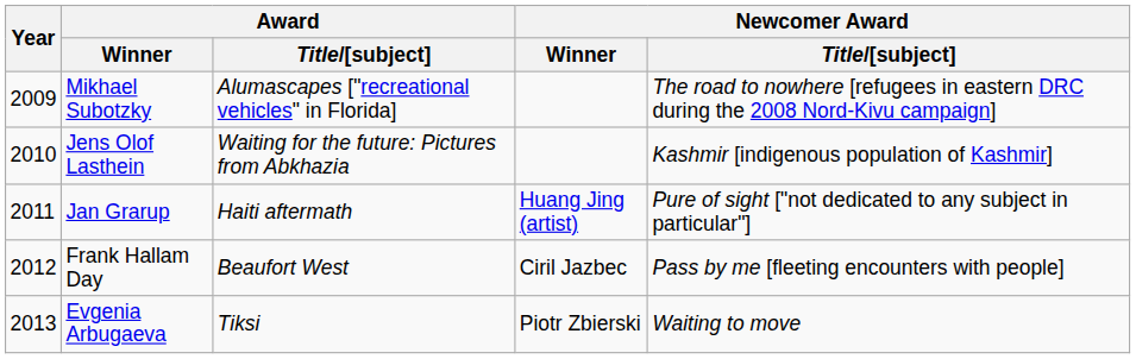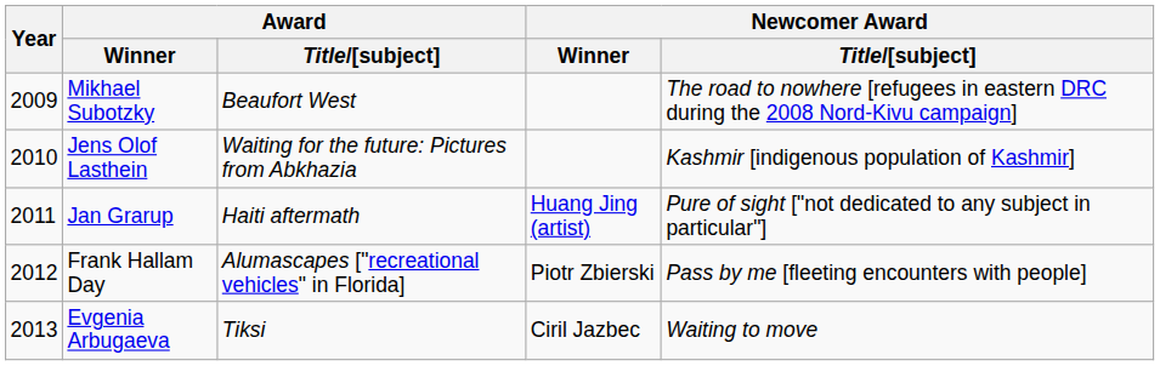Mikhael Subotzky | Award / Title/[subject]: Alumascapes ["recreational vehicles" in Florida] -> Beaufort West
Frank Hallam Day | Award / Title/[subject]: Beaufort West -> Alumascapes ["recreational vehicles" in Florida]
Frank Hallam Day | Newcomer Award / Winner: Ciril Jazbec -> Piotr Zbierski
Evgenia Arbugaeva | Newcomer Award / Winner: Piotr Zbierski -> Ciril Jazbec
